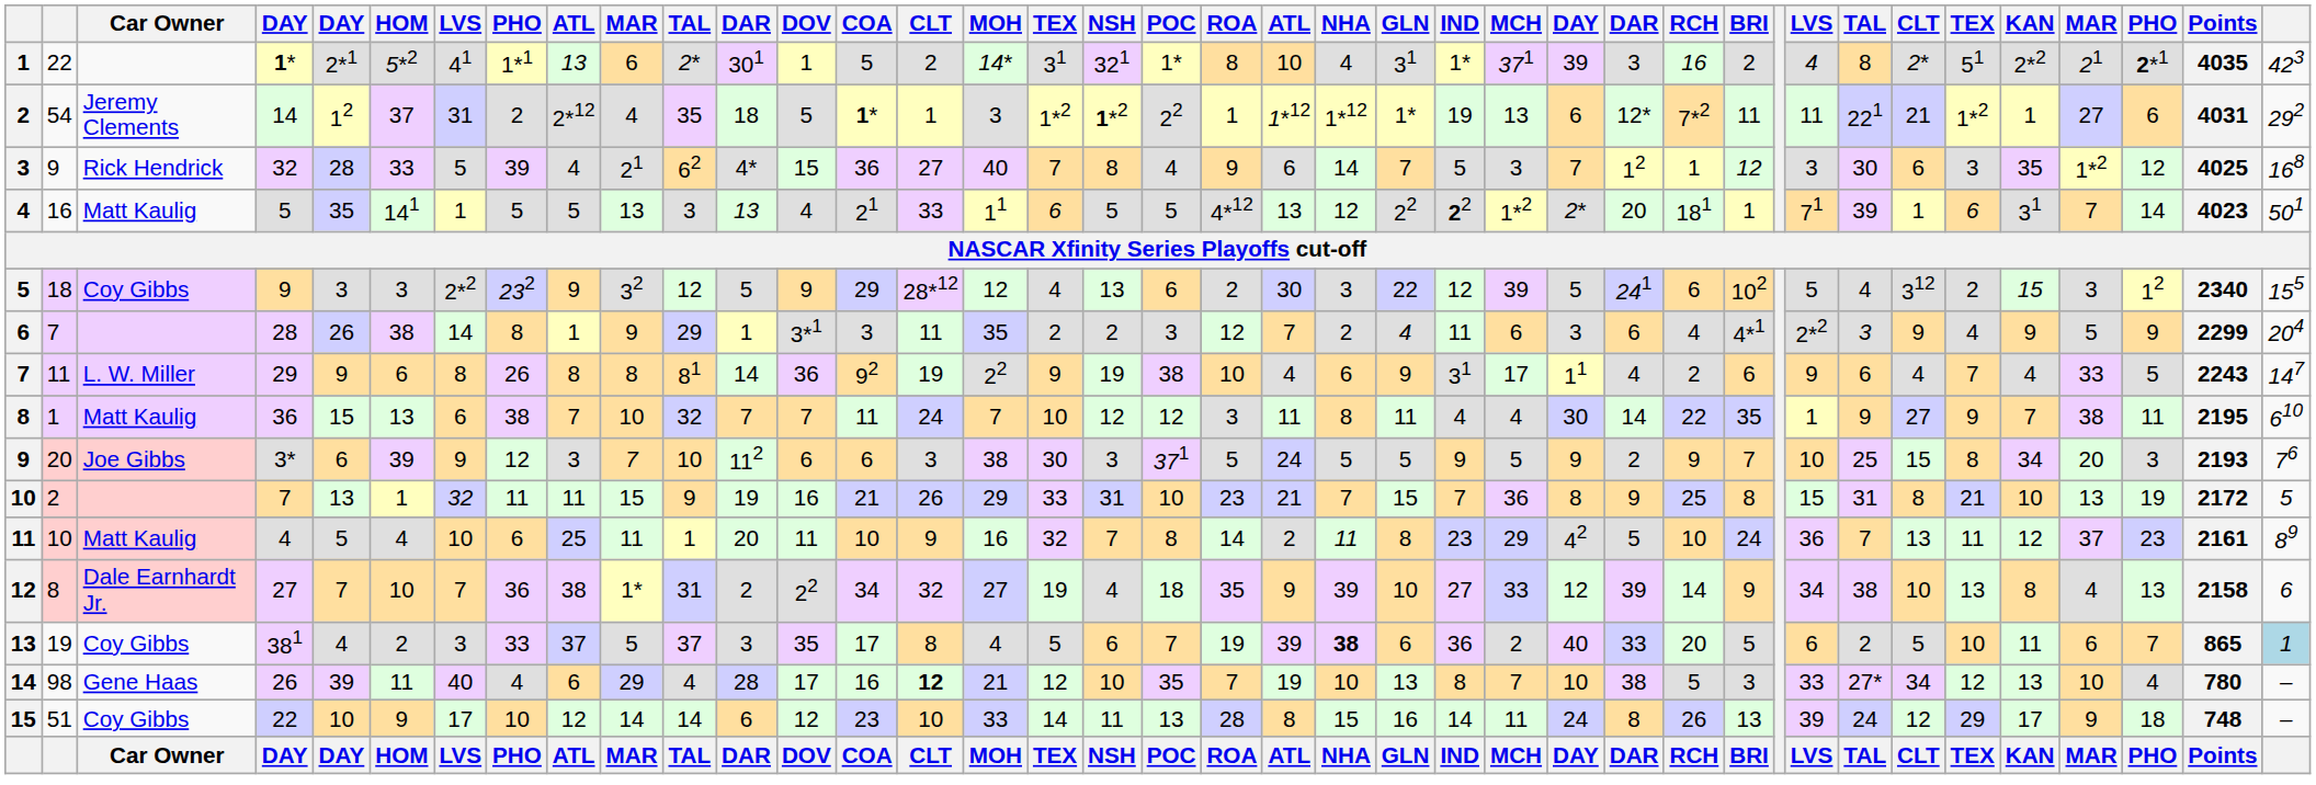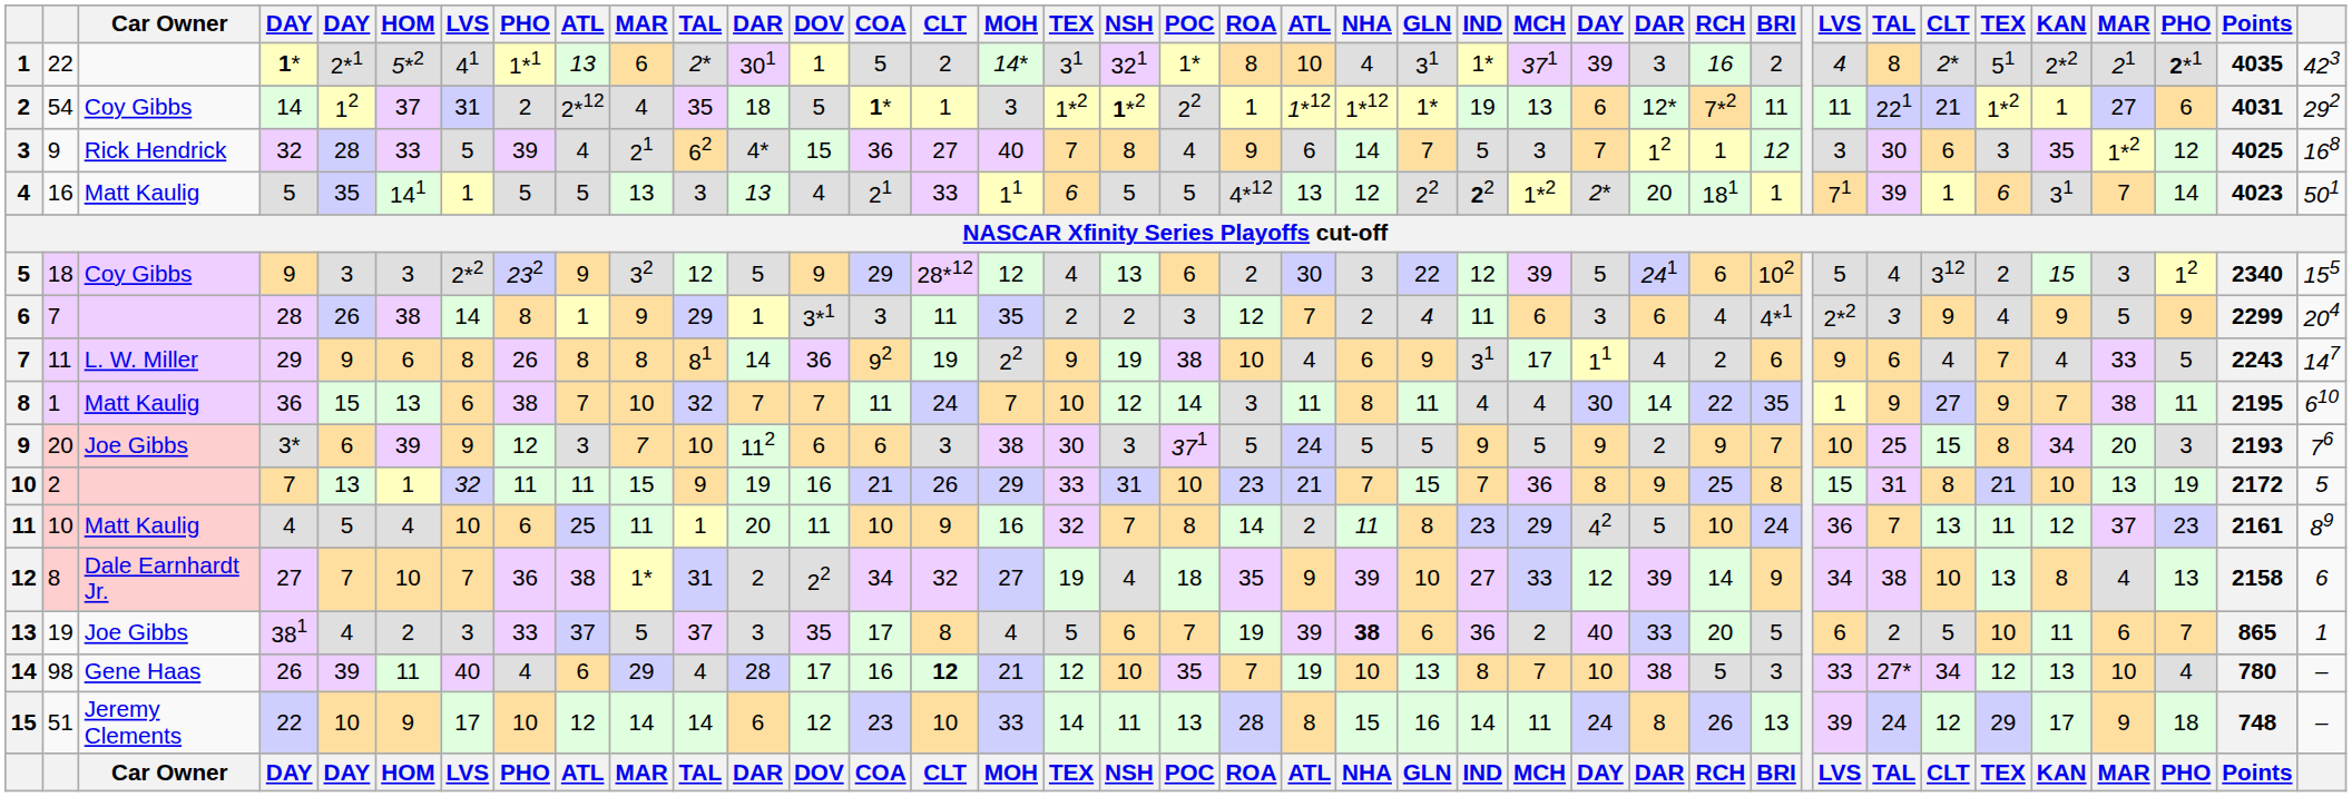row 3 | Car Owner: Jeremy Clements -> Coy Gibbs
row 10 | POC: 12 -> 14
row 15 | Car Owner: Coy Gibbs -> Joe Gibbs
row 15 | column 39: lightblue background -> no background
row 17 | Car Owner: Coy Gibbs -> Jeremy Clements
